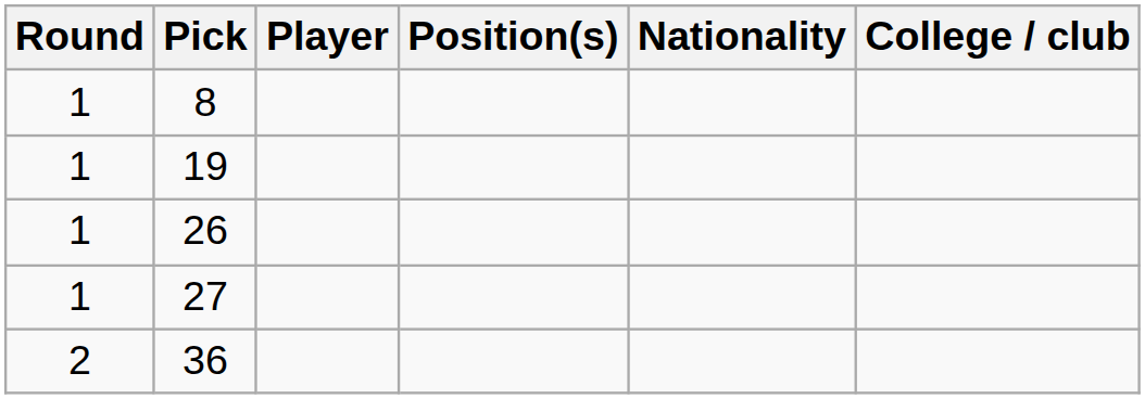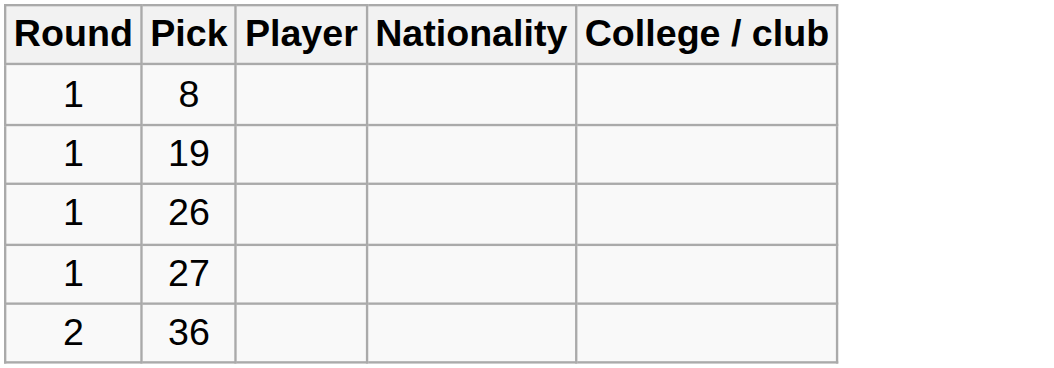- column: Position(s)
